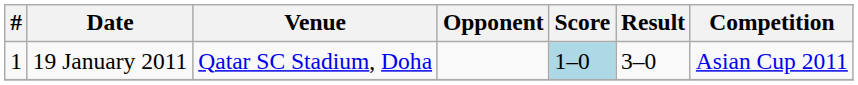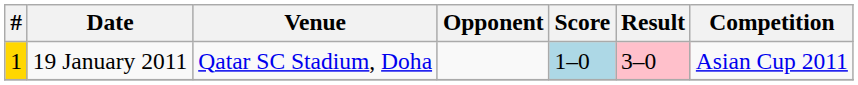19 January 2011 | #: no background -> gold background
19 January 2011 | Result: no background -> pink background
